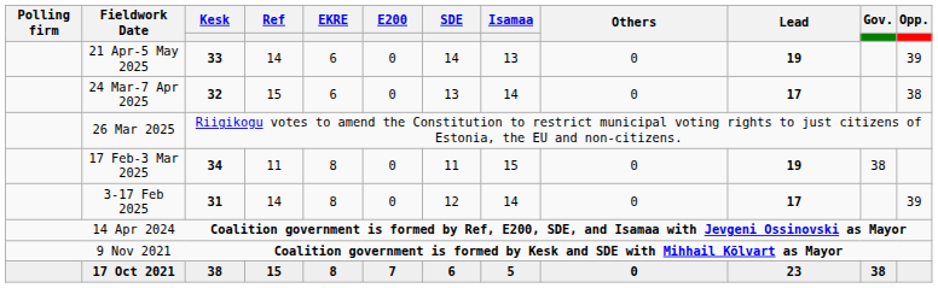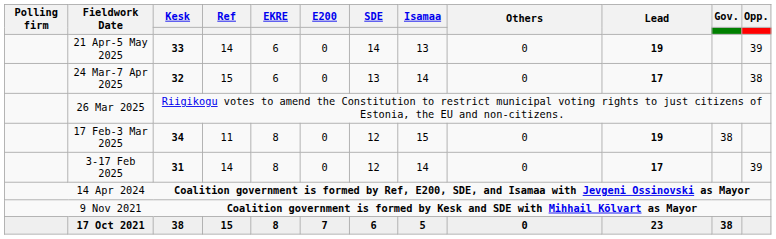17 Feb-3 Mar 2025 | SDE: 11 -> 12
